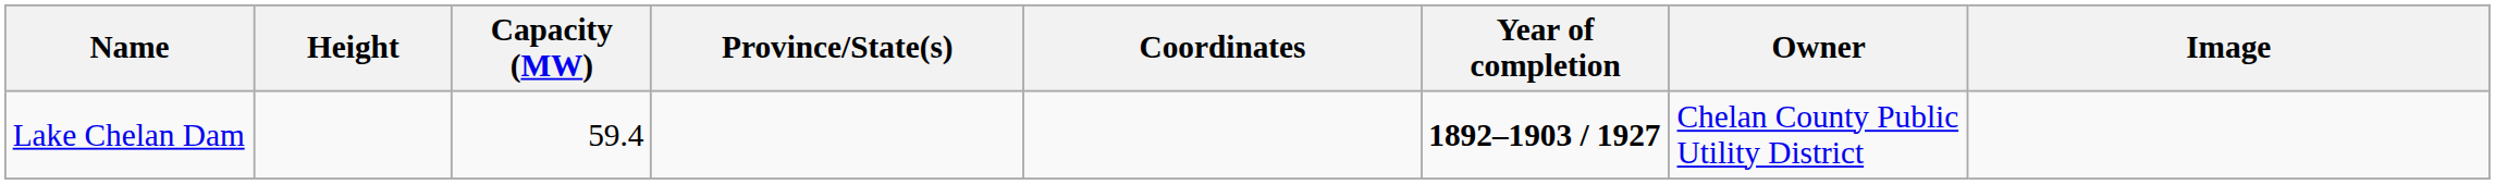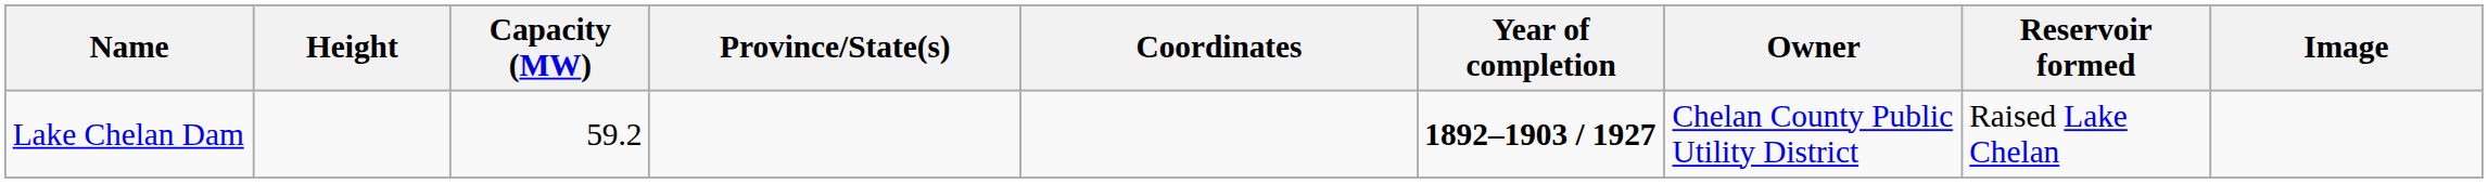+ column: Reservoir formed | Raised Lake Chelan
Lake Chelan Dam | Capacity (MW): 59.4 -> 59.2
